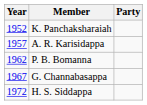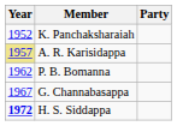A. R. Karisidappa | Year: no background -> khaki background
H. S. Siddappa | Year: normal -> bold
